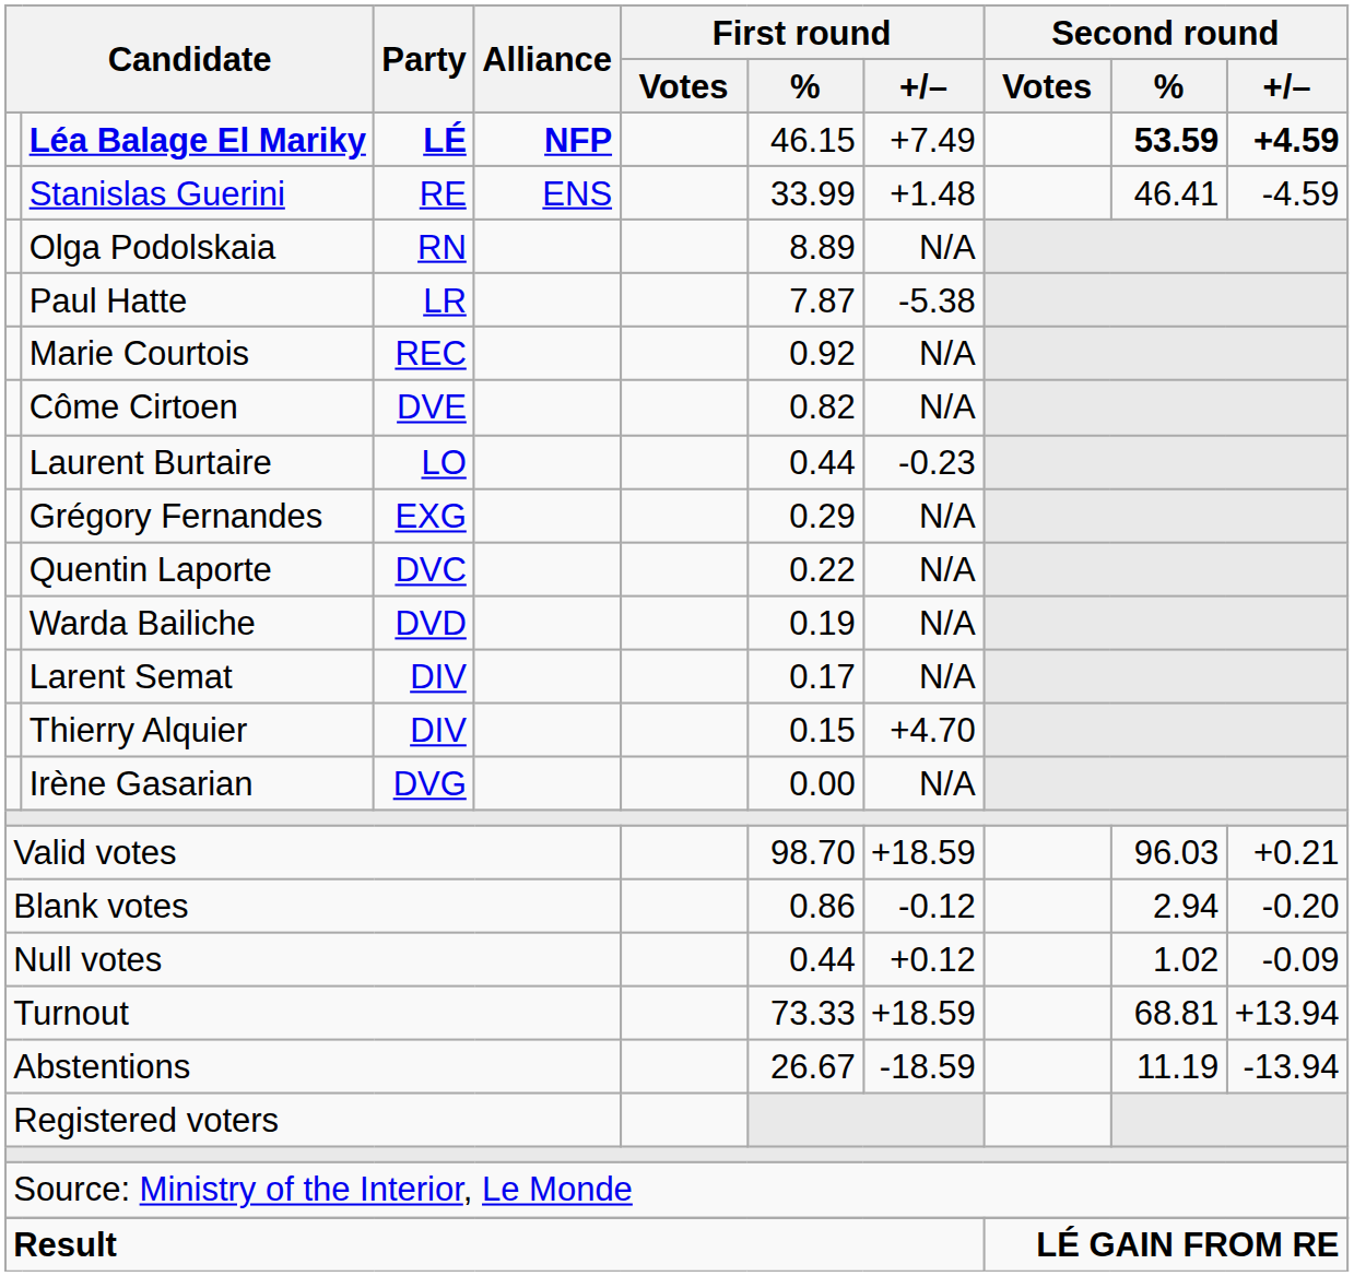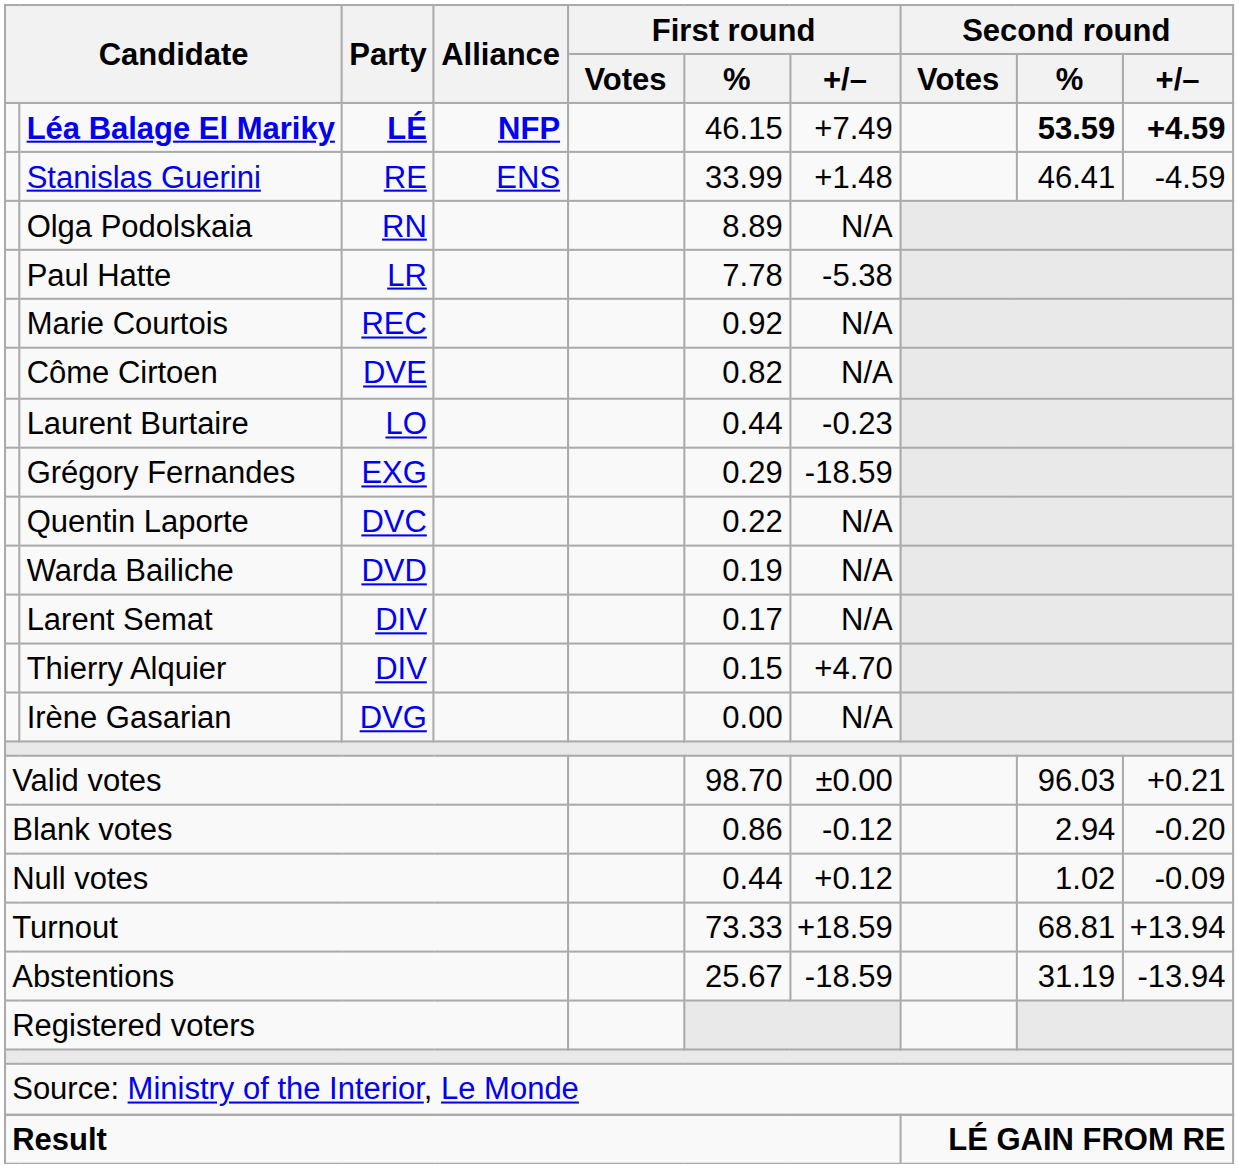Paul Hatte | First round / %: 7.87 -> 7.78
Grégory Fernandes | First round / +/–: N/A -> -18.59
Valid votes | First round / +/–: +18.59 -> ±0.00
Abstentions | First round / %: 26.67 -> 25.67
Abstentions | Second round / %: 11.19 -> 31.19
